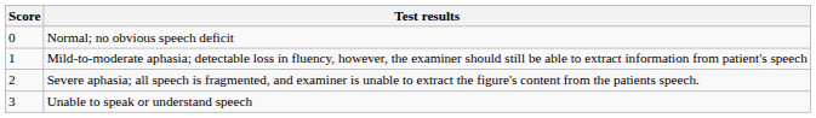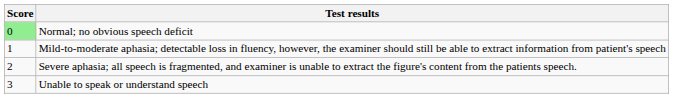Normal; no obvious speech deficit | Score: no background -> lightgreen background
